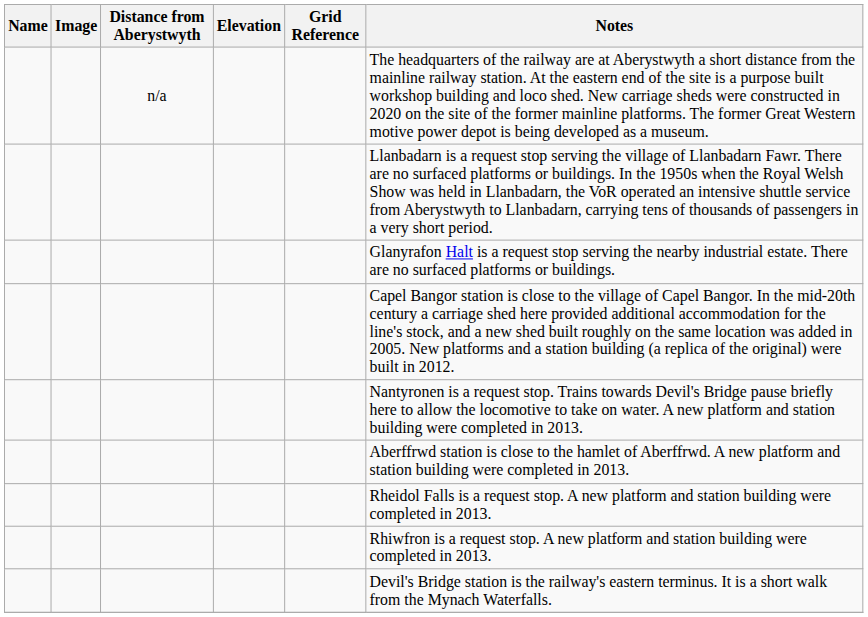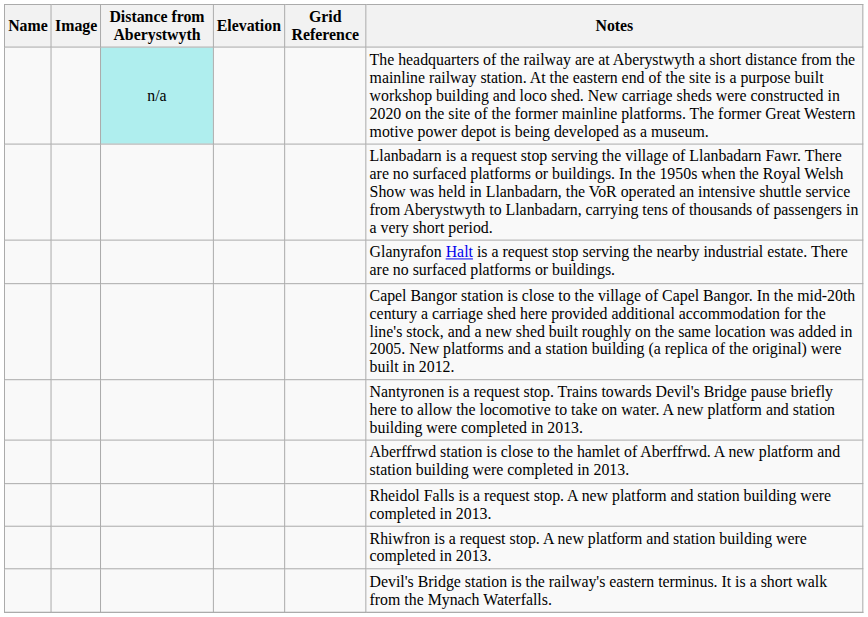n/a | Distance from Aberystwyth: no background -> paleturquoise background
